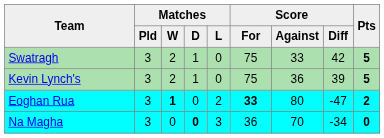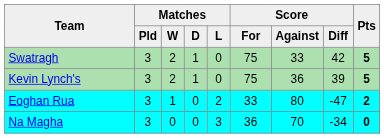Eoghan Rua | Matches / W: bold -> normal
Eoghan Rua | Score / For: bold -> normal
Na Magha | Matches / D: bold -> normal
